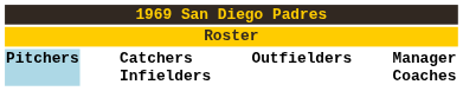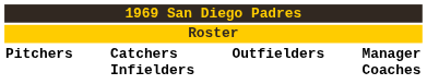Pitchers | column 1: lightblue background -> no background
